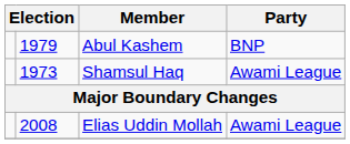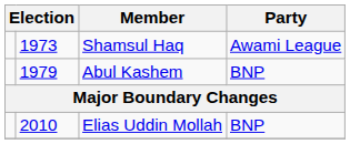rows swapped: Shamsul Haq <-> Abul Kashem
Elias Uddin Mollah | column 2: 2008 -> 2010
Elias Uddin Mollah | Party: Awami League -> BNP
